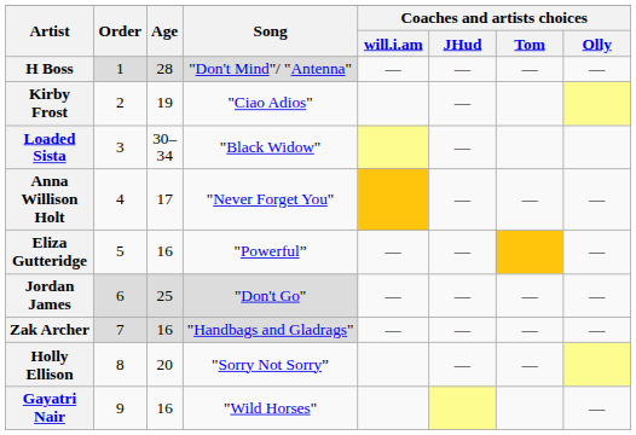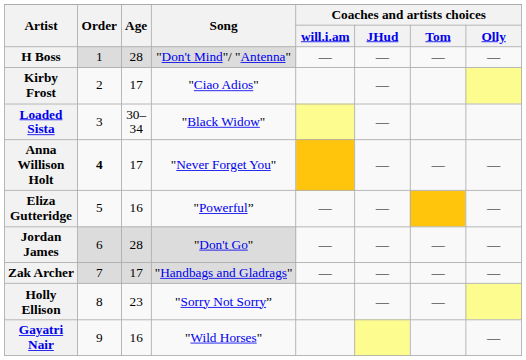Kirby Frost | Age: 19 -> 17
Anna Willison Holt | Order: normal -> bold
Jordan James | Age: 25 -> 28
Zak Archer | Age: 16 -> 17
Holly Ellison | Age: 20 -> 23
